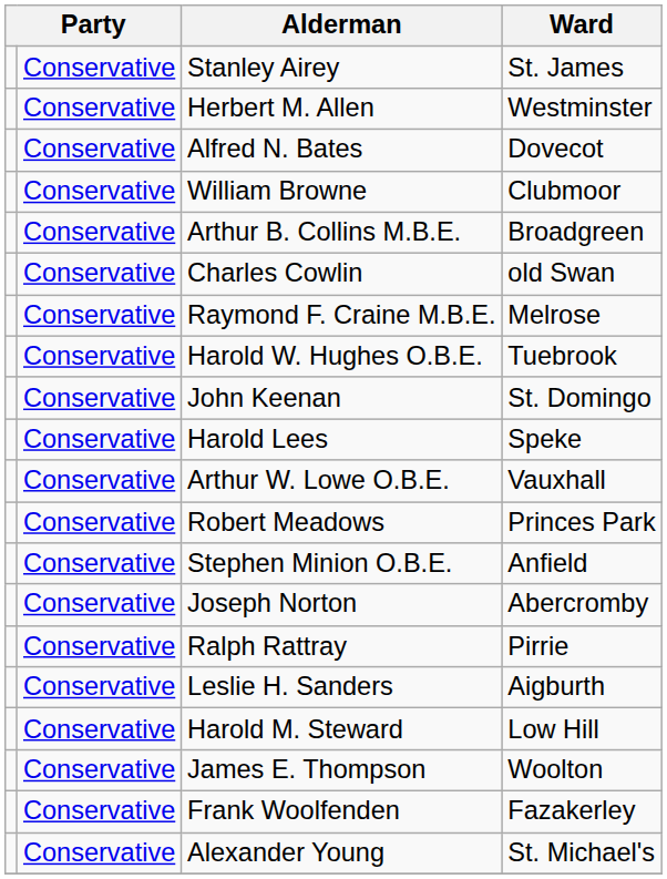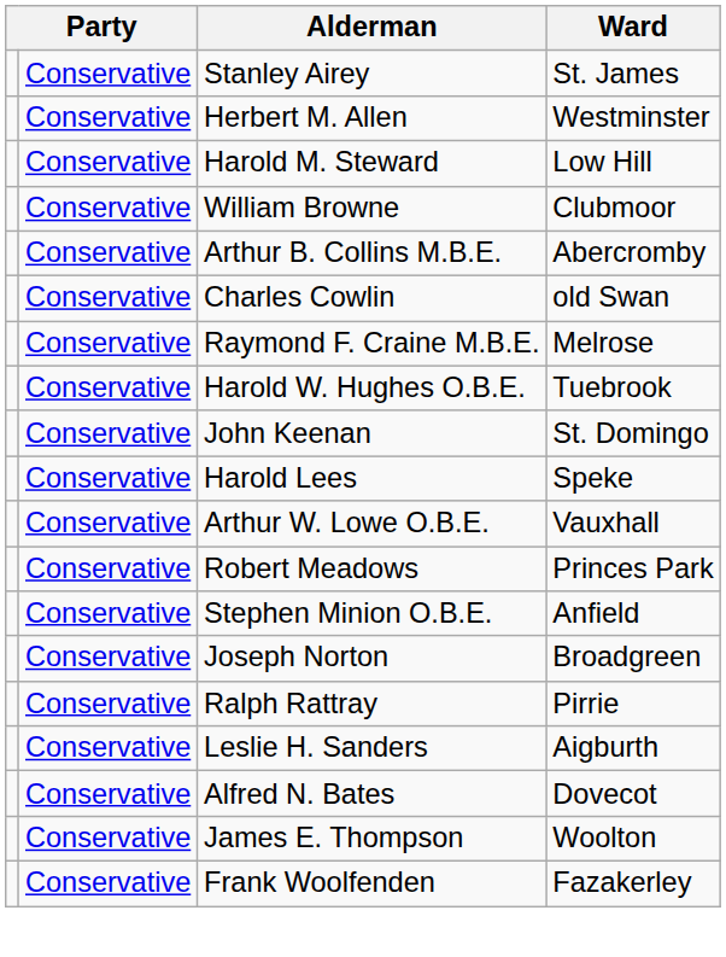rows swapped: Alfred N. Bates <-> Harold M. Steward
Arthur B. Collins M.B.E. | Ward: Broadgreen -> Abercromby
Joseph Norton | Ward: Abercromby -> Broadgreen
- row: Conservative | Alexander Young | St. Michael's
